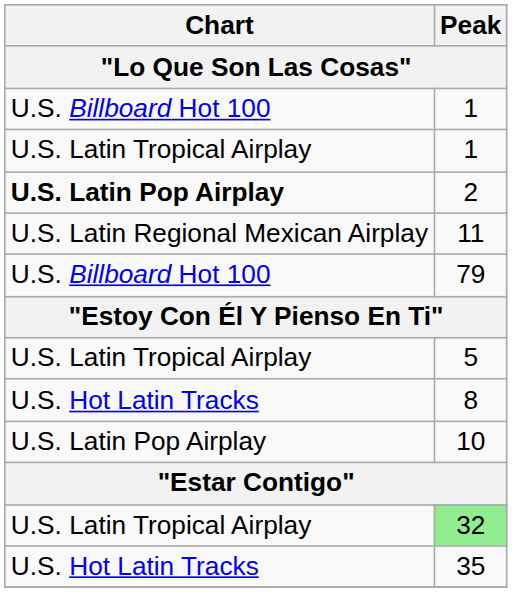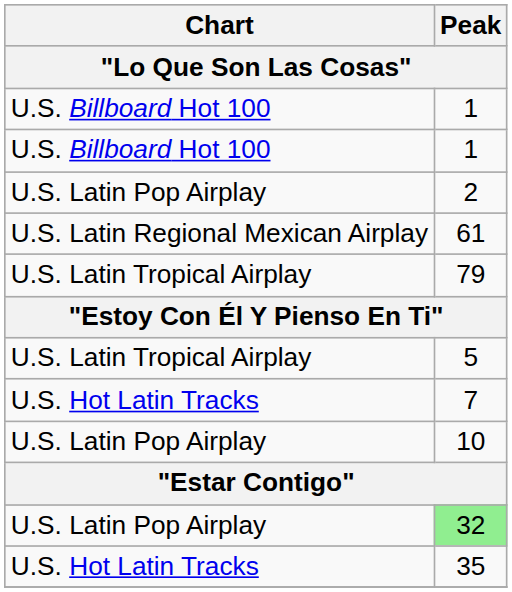row 4 | Chart: U.S. Latin Tropical Airplay -> U.S. Billboard Hot 100
row 5 | Chart: bold -> normal
row 6 | Peak: 11 -> 61
row 7 | Chart: U.S. Billboard Hot 100 -> U.S. Latin Tropical Airplay
row 10 | Peak: 8 -> 7
row 13 | Chart: U.S. Latin Tropical Airplay -> U.S. Latin Pop Airplay
